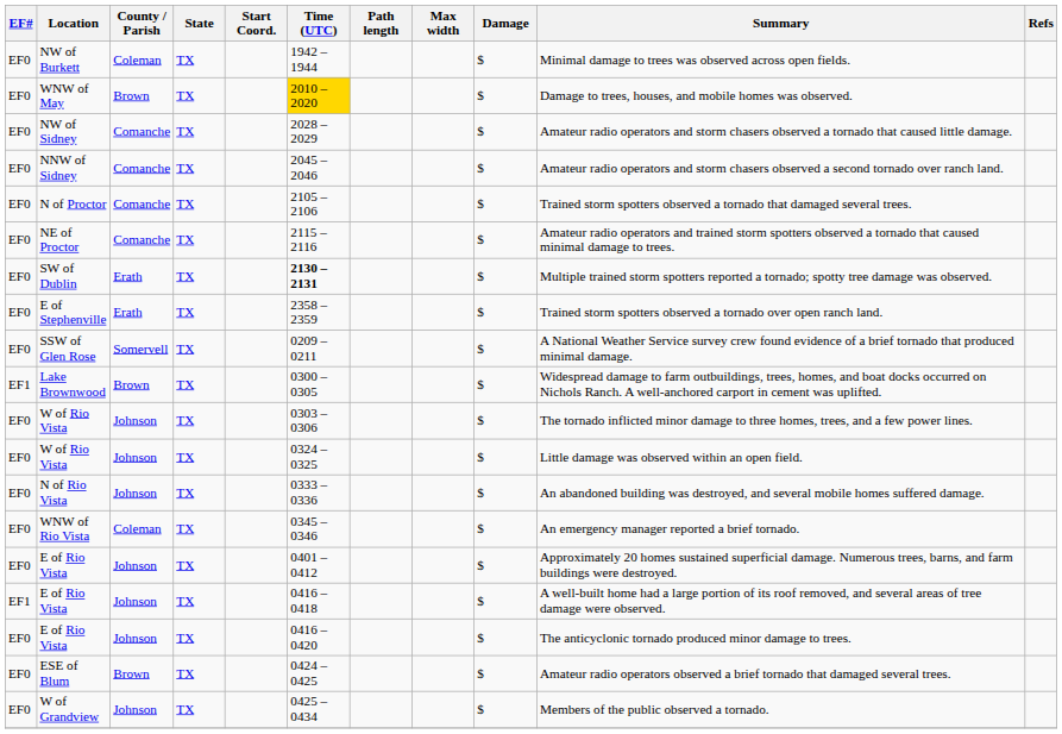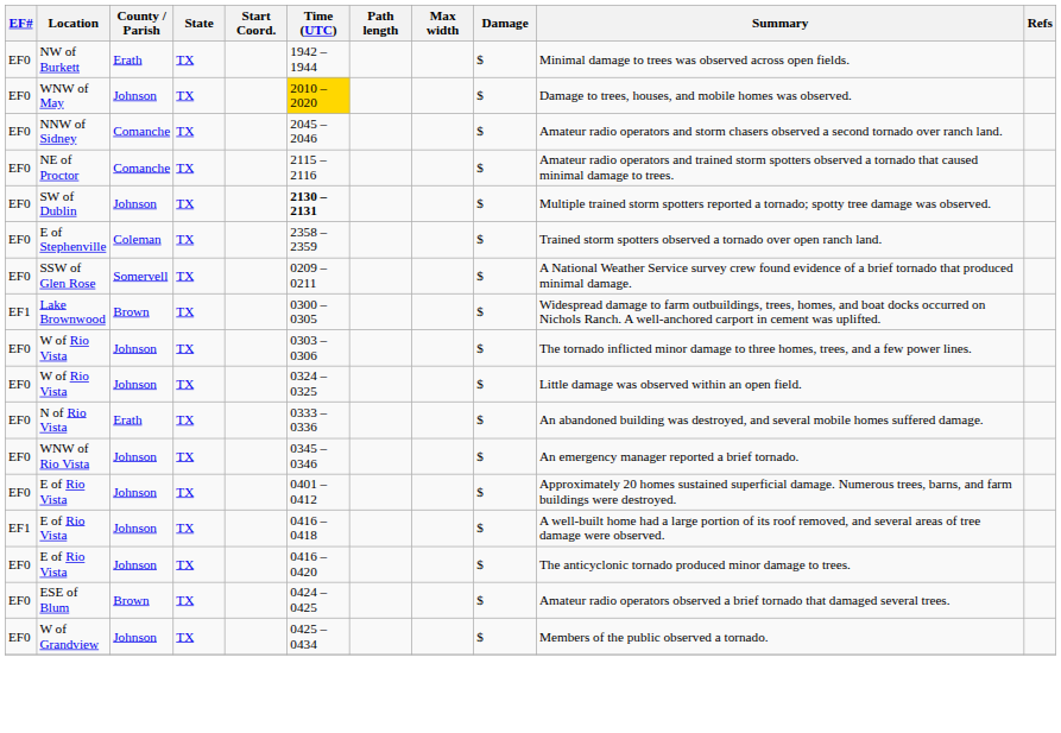NW of Burkett | County / Parish: Coleman -> Erath
WNW of May | County / Parish: Brown -> Johnson
- row: EF0 | NW of Sidney | Comanche | TX | 2028 – 2029 | $ | Amateur radio operators and storm chasers observed a tornado that caused little damage.
- row: EF0 | N of Proctor | Comanche | TX | 2105 – 2106 | $ | Trained storm spotters observed a tornado that damaged several trees.
SW of Dublin | County / Parish: Erath -> Johnson
E of Stephenville | County / Parish: Erath -> Coleman
N of Rio Vista | County / Parish: Johnson -> Erath
WNW of Rio Vista | County / Parish: Coleman -> Johnson
